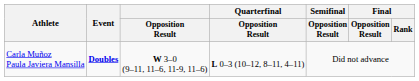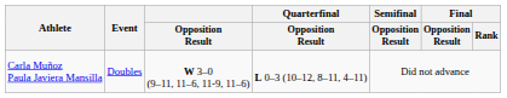Carla Muñoz Paula Javiera Mansilla | Event: bold -> normal
